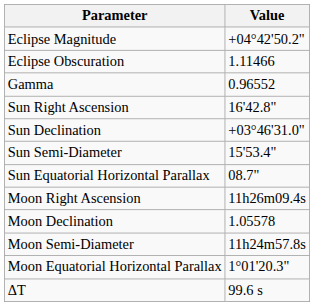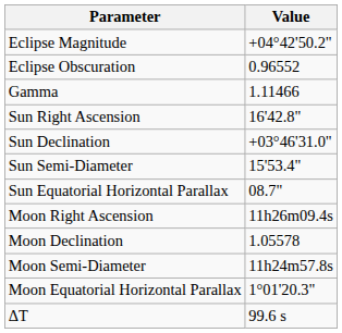Eclipse Obscuration | Value: 1.11466 -> 0.96552
Gamma | Value: 0.96552 -> 1.11466
